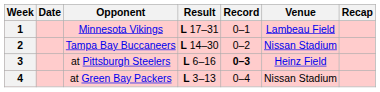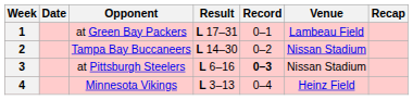1 | Opponent: Minnesota Vikings -> at Green Bay Packers
3 | Venue: Heinz Field -> Nissan Stadium
4 | Opponent: at Green Bay Packers -> Minnesota Vikings
4 | Venue: Nissan Stadium -> Heinz Field
